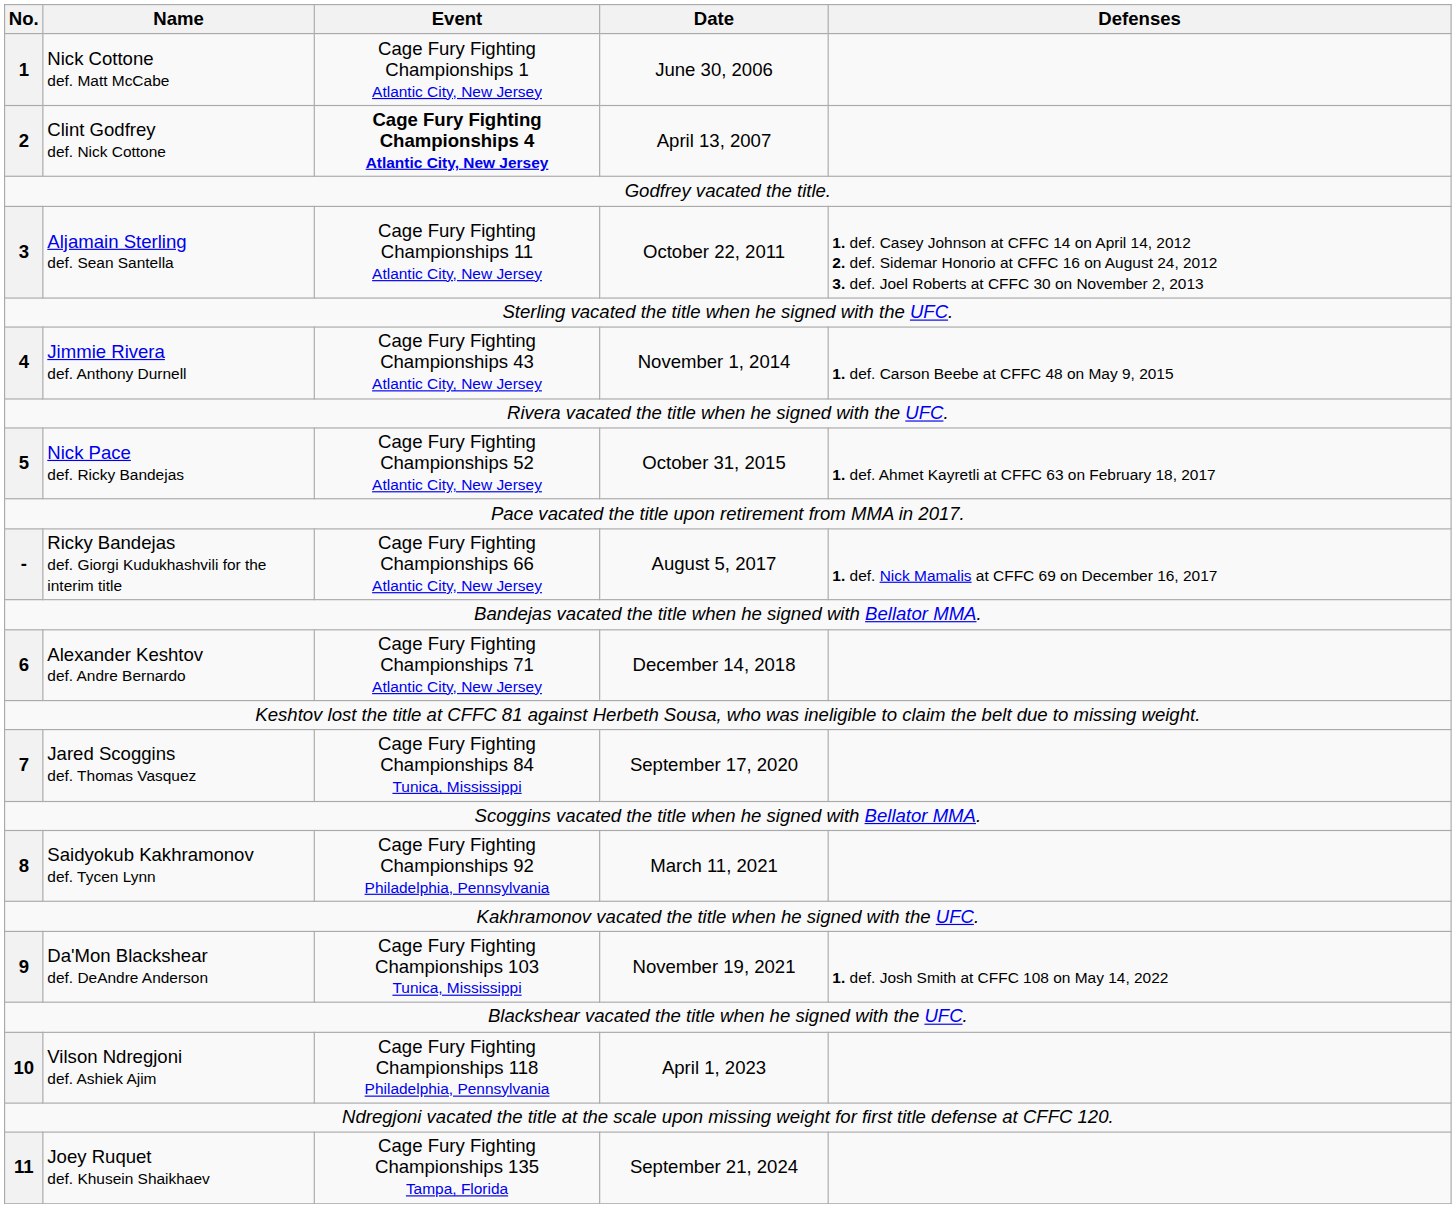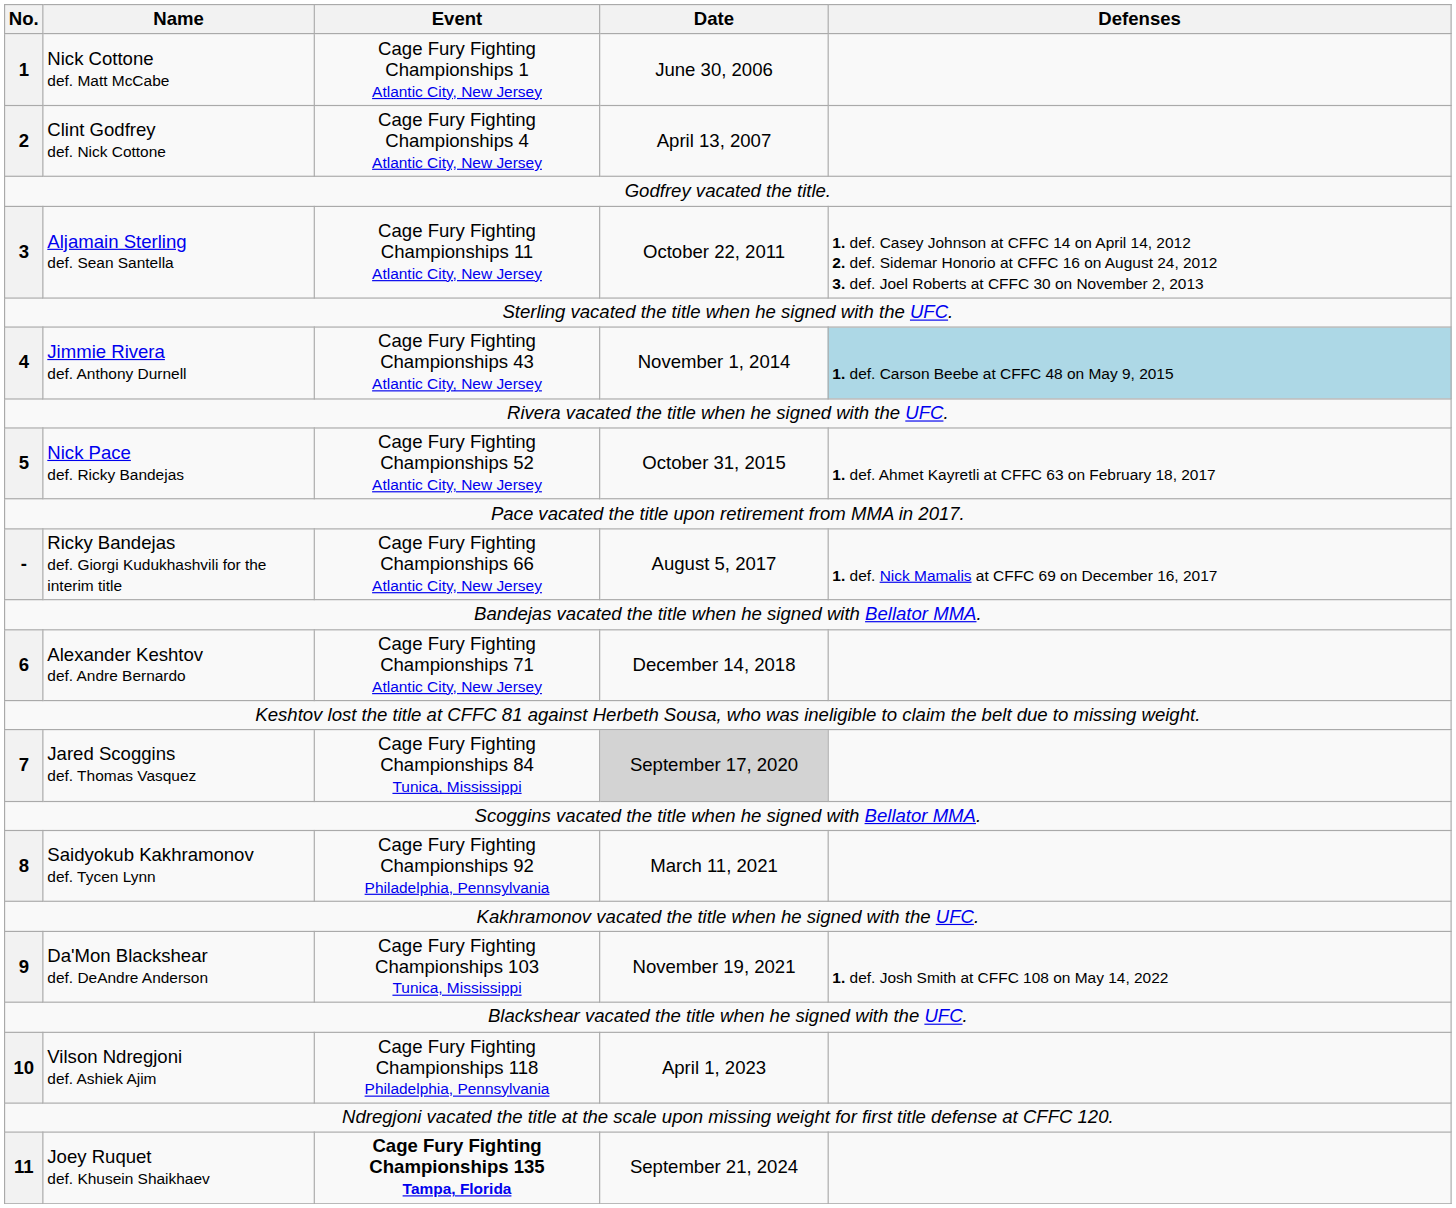Clint Godfrey def. Nick Cottone | Event: bold -> normal
Jimmie Rivera def. Anthony Durnell | Defenses: no background -> lightblue background
Jared Scoggins def. Thomas Vasquez | Date: no background -> lightgrey background
Joey Ruquet def. Khusein Shaikhaev | Event: normal -> bold
